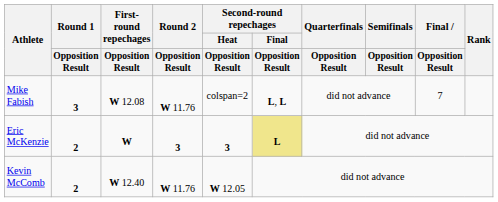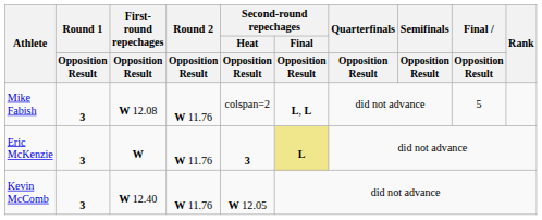Mike Fabish | Final / Opposition Result: 7 -> 5
Eric McKenzie | Round 1 / Opposition Result: 2 -> 3
Eric McKenzie | Round 2 / Opposition Result: 3 -> W 11.76
Kevin McComb | Round 1 / Opposition Result: 2 -> 3
